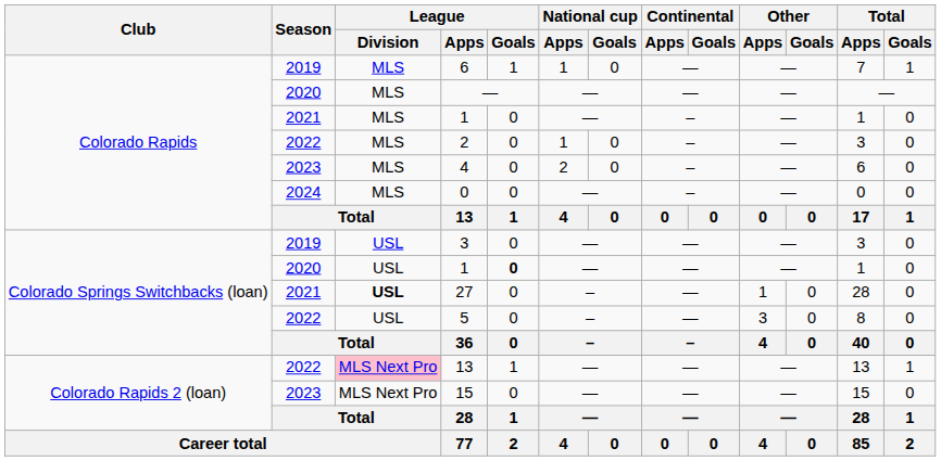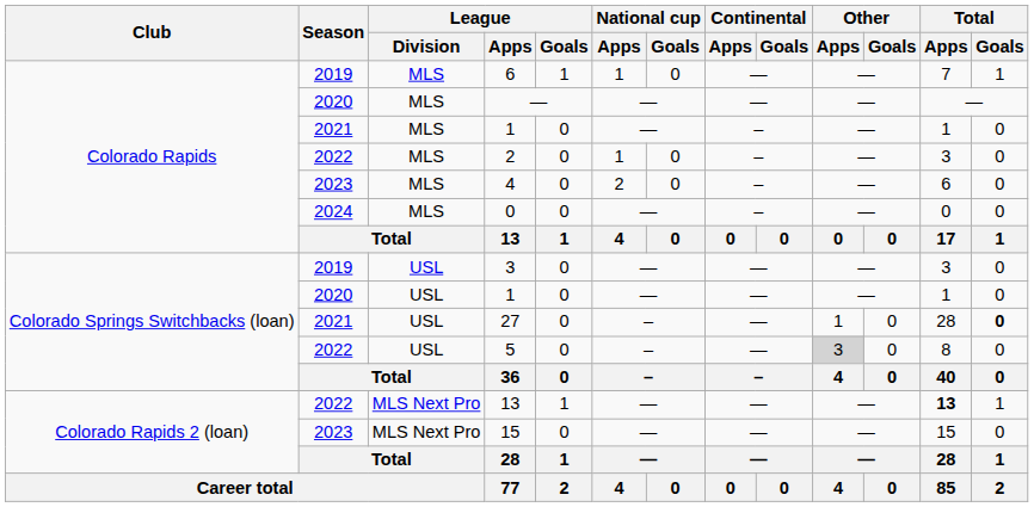2020 / 1 | League / Goals: bold -> normal
27 | League / Division: bold -> normal
27 | Total / Goals: normal -> bold
5 | Other / Apps: no background -> lightgrey background
2022 / 13 | League / Division: pink background -> no background
2022 / 13 | Total / Apps: normal -> bold
